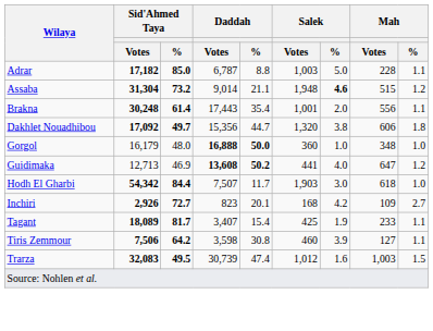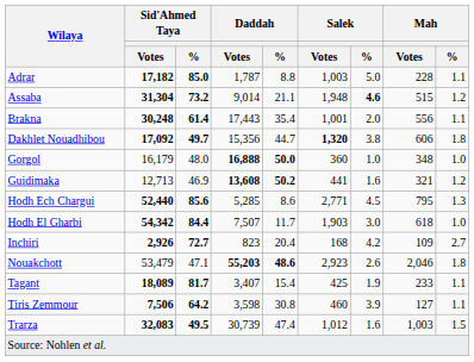Adrar | Daddah / Votes: 6,787 -> 1,787
Dakhlet Nouadhibou | Salek / Votes: normal -> bold
Guidimaka | Salek / %: 4.0 -> 1.6
Guidimaka | Mah / Votes: 647 -> 321
+ row: Hodh Ech Chargui | 52,440 | 85.6 | 5,285 | 8.6 | 2,771 | 4.5 | 795 | 1.3
Inchiri | Daddah / %: 20.1 -> 20.4
+ row: Nouakchott | 53,479 | 47.1 | 55,203 | 48.6 | 2,923 | 2.6 | 2,046 | 1.8
